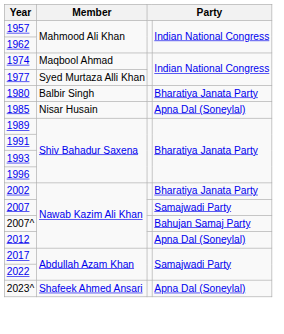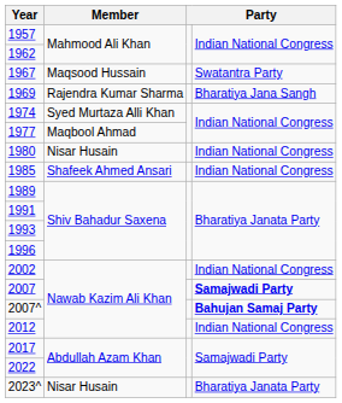+ row: 1967 | Maqsood Hussain | Swatantra Party
+ row: 1969 | Rajendra Kumar Sharma | Bharatiya Jana Sangh
1974 | Member: Maqbool Ahmad -> Syed Murtaza Alli Khan
1977 | Member: Syed Murtaza Alli Khan -> Maqbool Ahmad
1980 | Member: Balbir Singh -> Nisar Husain
1980 | column 4: Bharatiya Janata Party -> Indian National Congress
1985 | Member: Nisar Husain -> Shafeek Ahmed Ansari
1985 | column 4: Apna Dal (Soneylal) -> Indian National Congress
2002 | column 4: Bharatiya Janata Party -> Indian National Congress
2007 | column 4: normal -> bold
2007^ | column 4: normal -> bold
2012 | column 4: Apna Dal (Soneylal) -> Indian National Congress
2023^ | Member: Shafeek Ahmed Ansari -> Nisar Husain
2023^ | column 4: Apna Dal (Soneylal) -> Bharatiya Janata Party
